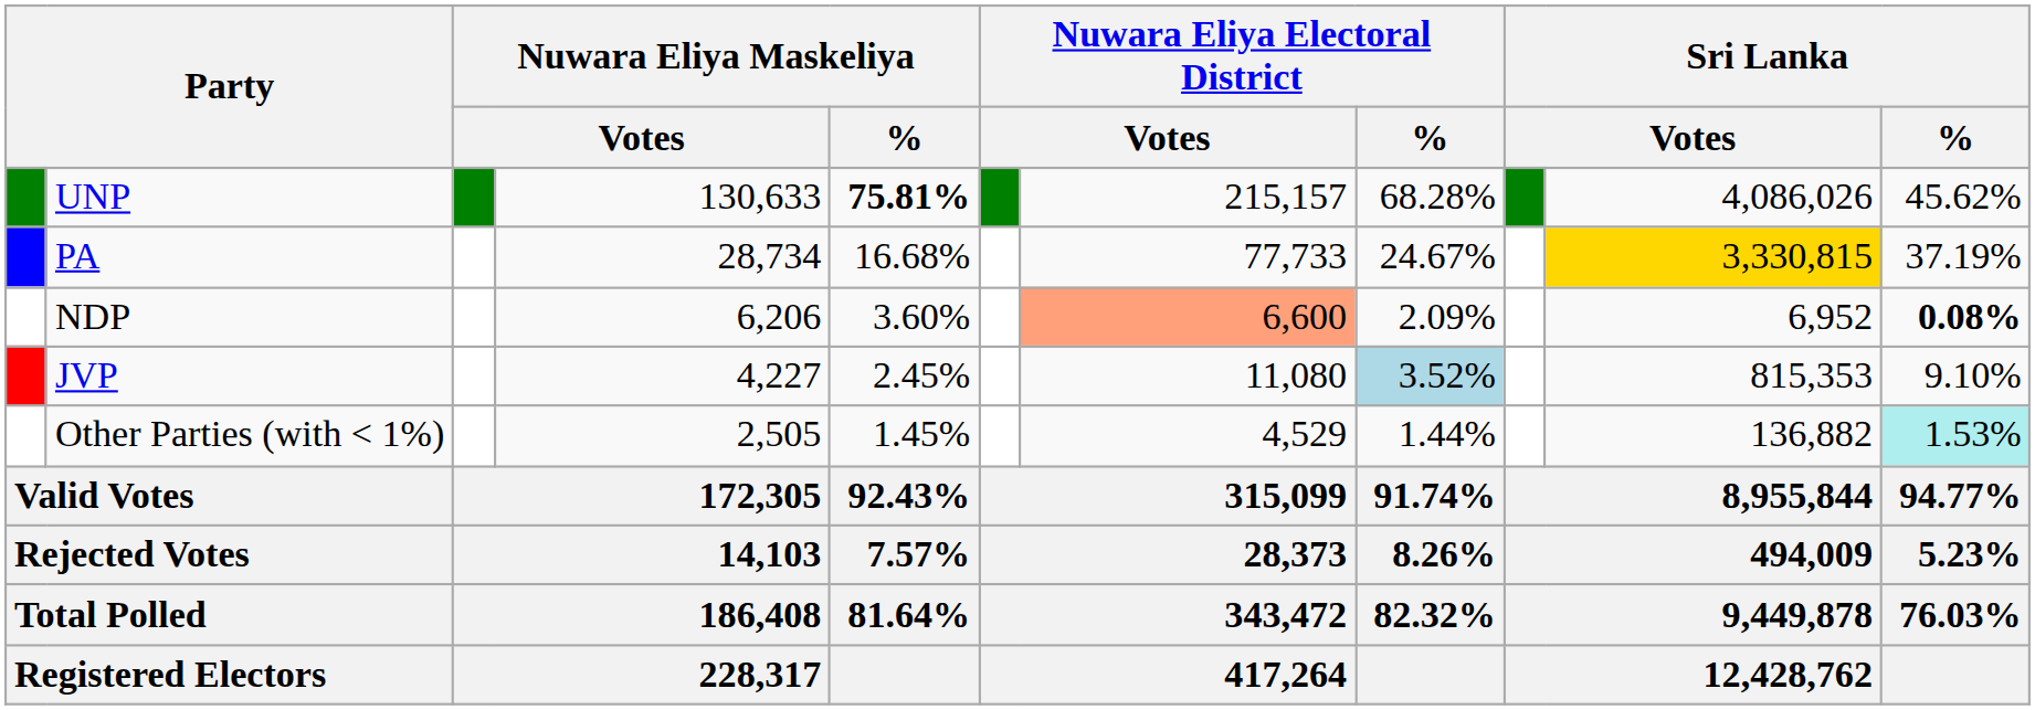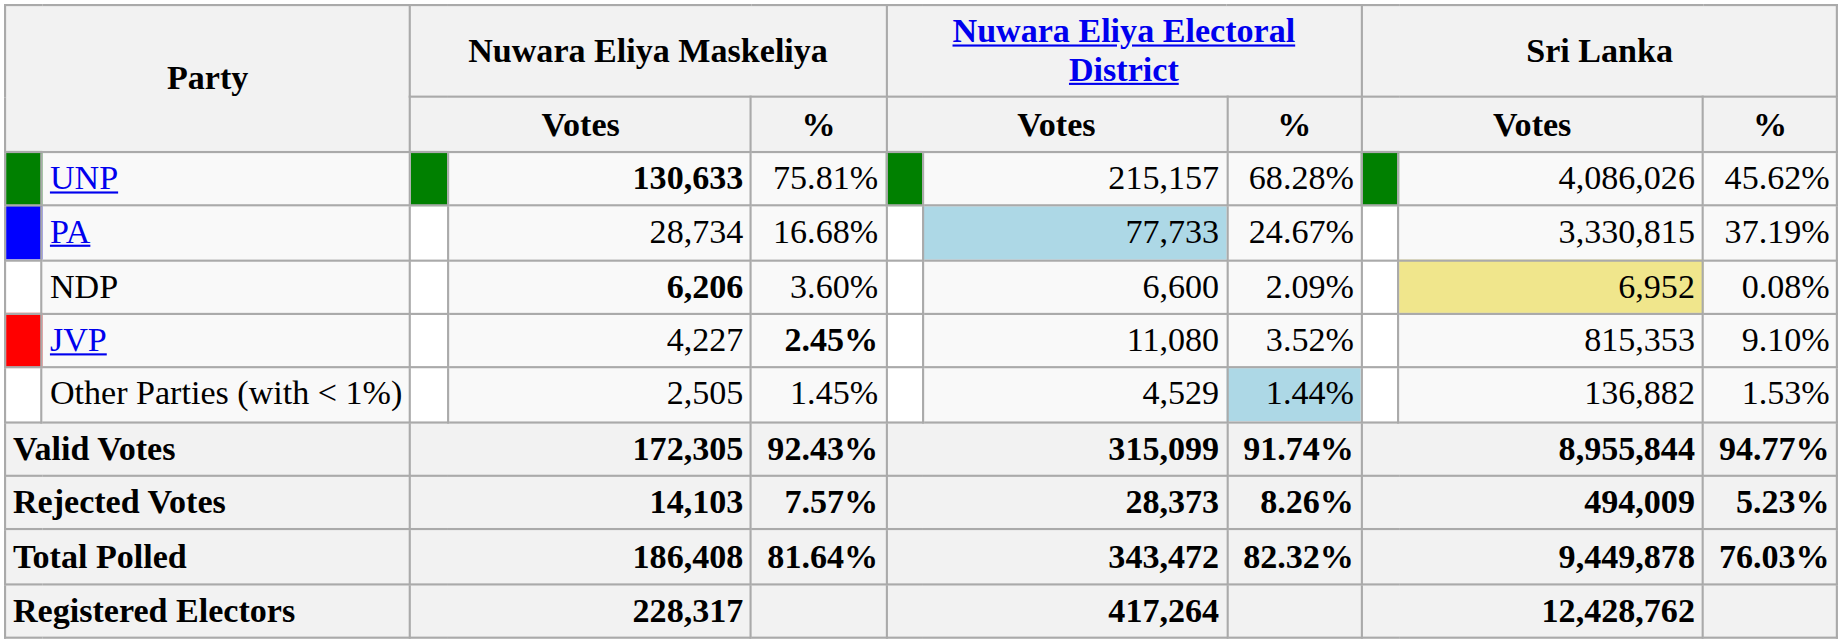UNP | column 4: normal -> bold
UNP | Nuwara Eliya Maskeliya / %: bold -> normal
PA | column 7: no background -> lightblue background
PA | column 10: gold background -> no background
NDP | column 4: normal -> bold
NDP | column 7: lightsalmon background -> no background
NDP | column 10: no background -> khaki background
NDP | Sri Lanka / %: bold -> normal
JVP | Nuwara Eliya Maskeliya / %: normal -> bold
JVP | Nuwara Eliya Electoral District / %: lightblue background -> no background
Other Parties (with < 1%) | Nuwara Eliya Electoral District / %: no background -> lightblue background
Other Parties (with < 1%) | Sri Lanka / %: paleturquoise background -> no background
